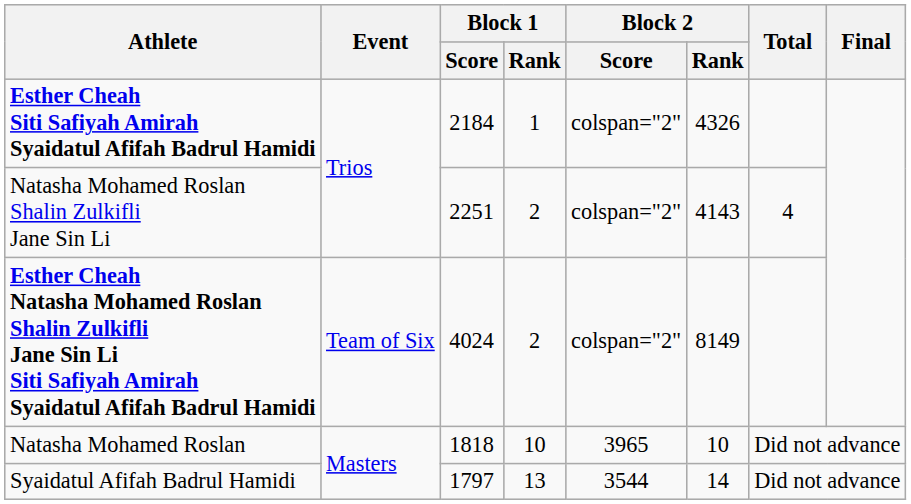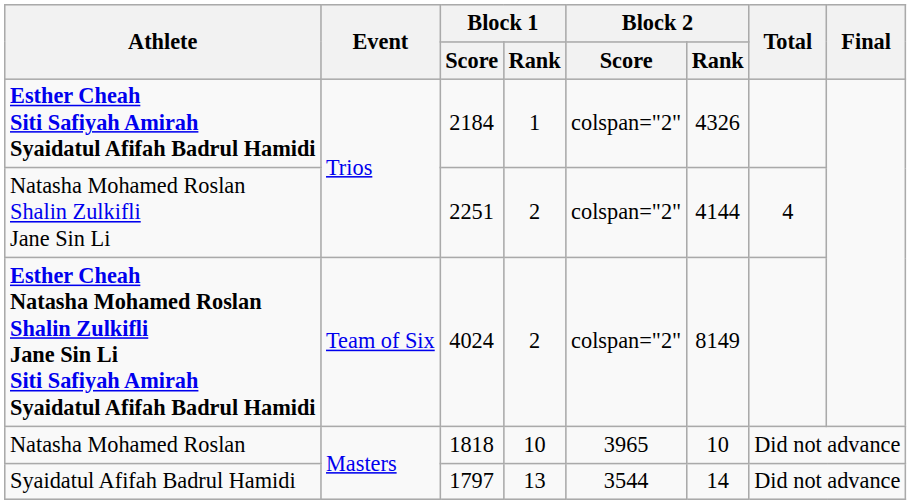Natasha Mohamed Roslan Shalin Zulkifli Jane Sin Li | Block 2 / Rank: 4143 -> 4144
